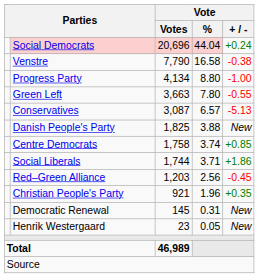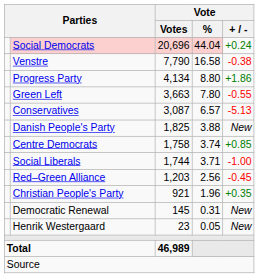Progress Party | Vote / + / -: -1.00 -> +1.86
Social Liberals | Vote / + / -: +1.86 -> -1.00
